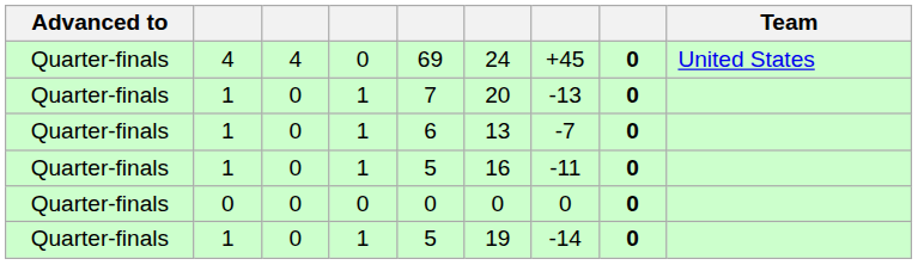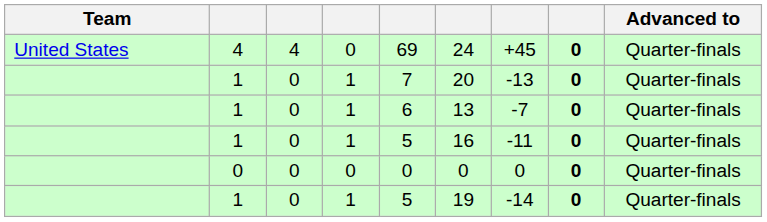columns swapped: Team <-> Advanced to
